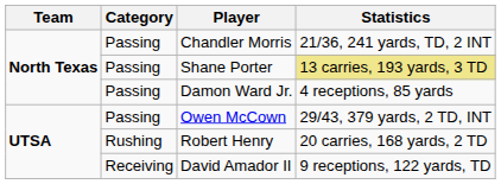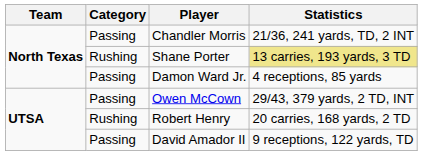Shane Porter | Category: Passing -> Rushing
David Amador II | Category: Receiving -> Passing
